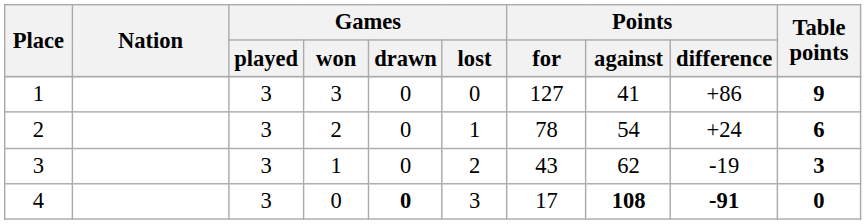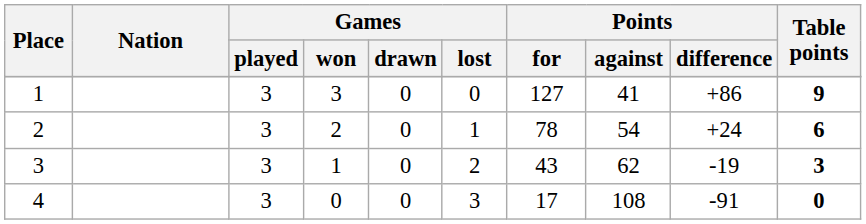4 | Games / drawn: bold -> normal
4 | Points / against: bold -> normal
4 | Points / difference: bold -> normal
